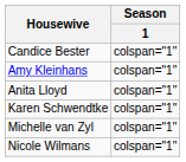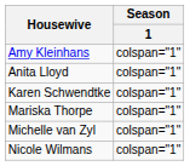- row: Candice Bester | colspan="1"
+ row: Mariska Thorpe | colspan="1"
